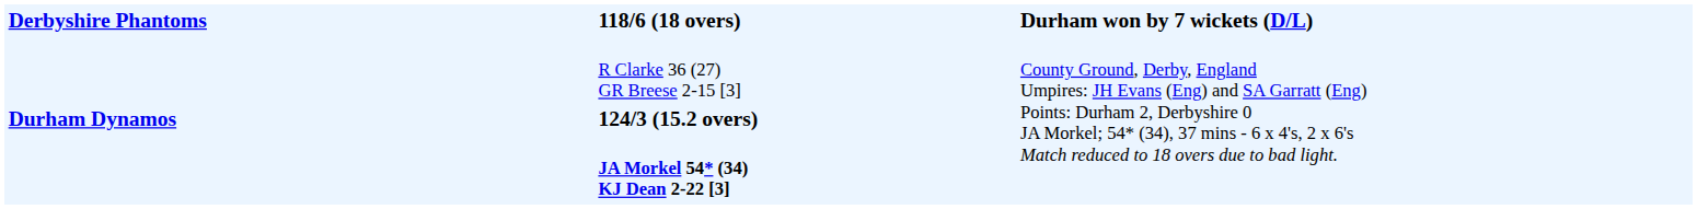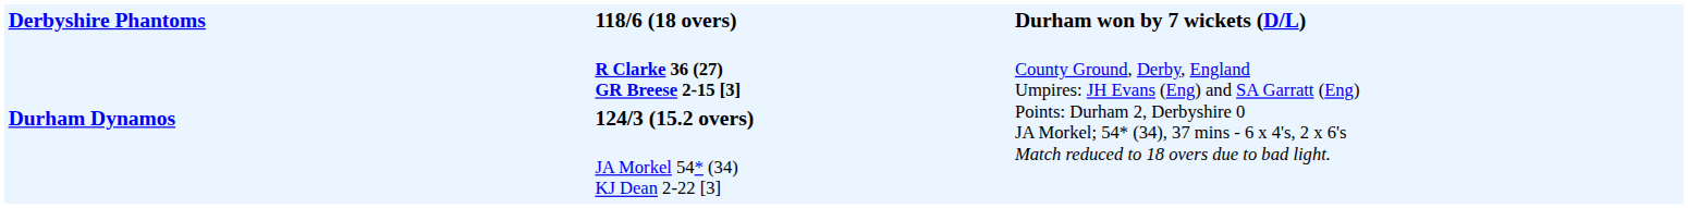R Clarke 36 (27) GR Breese 2-15 [3] | 118/6 (18 overs): normal -> bold
JA Morkel 54* (34) KJ Dean 2-22 [3] | 118/6 (18 overs): bold -> normal
